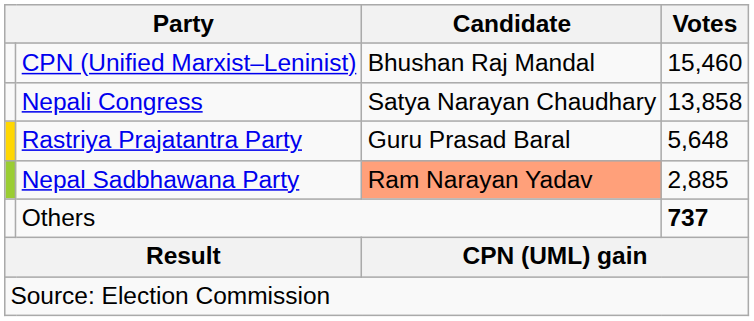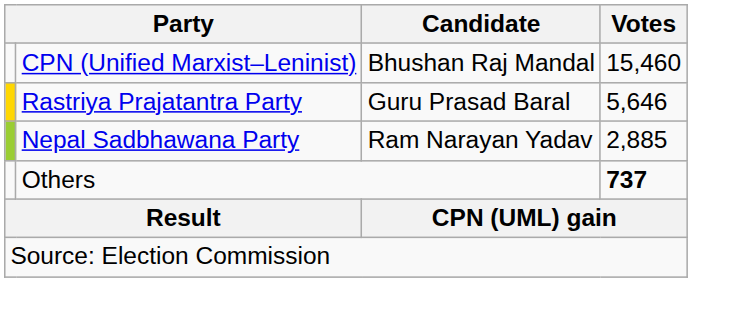- row: Nepali Congress | Satya Narayan Chaudhary | 13,858
Rastriya Prajatantra Party | Votes: 5,648 -> 5,646
Nepal Sadbhawana Party | Candidate: lightsalmon background -> no background
